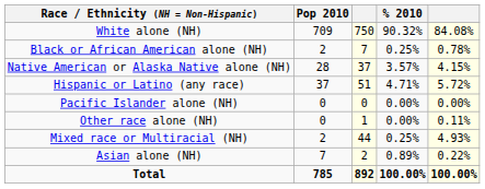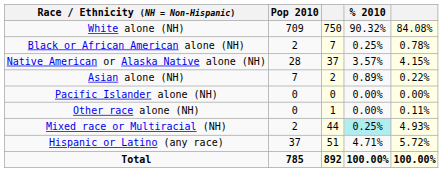rows swapped: Asian alone (NH) <-> Hispanic or Latino (any race)
Mixed race or Multiracial (NH) | % 2010: no background -> paleturquoise background
